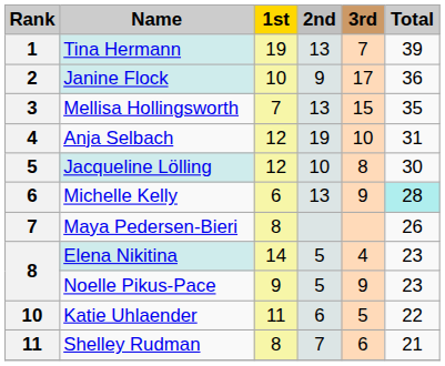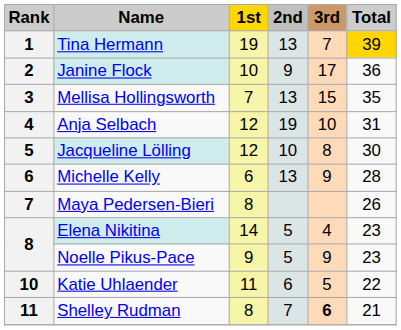Tina Hermann | Total: no background -> gold background
Michelle Kelly | Total: paleturquoise background -> no background
Shelley Rudman | 3rd: normal -> bold
